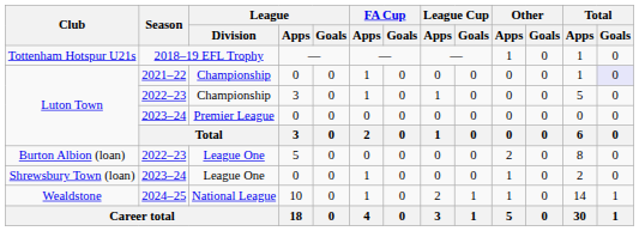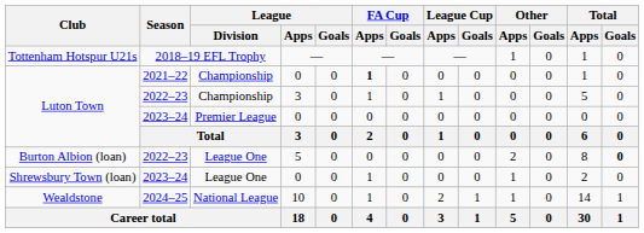Luton Town / 2021–22 | FA Cup / Apps: normal -> bold
Luton Town / 2021–22 | Total / Goals: lavender background -> no background
Burton Albion (loan) | Total / Goals: normal -> bold
